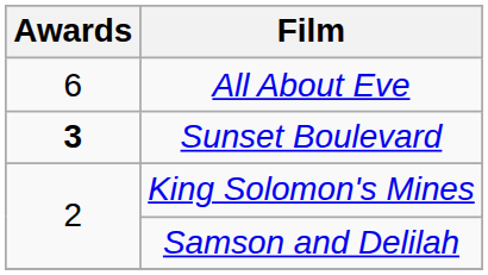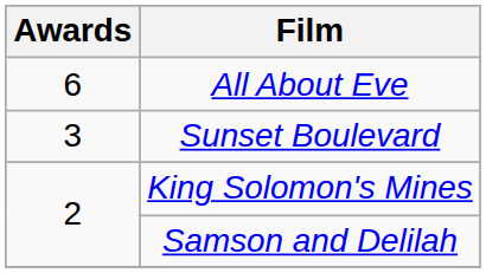Sunset Boulevard | Awards: bold -> normal
